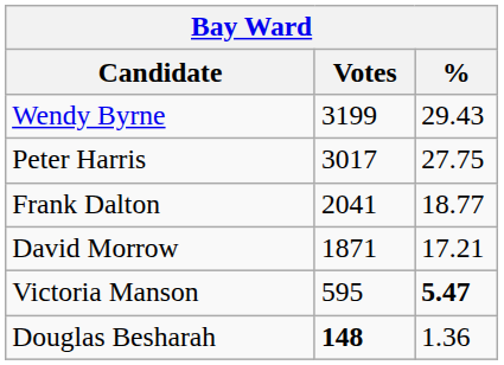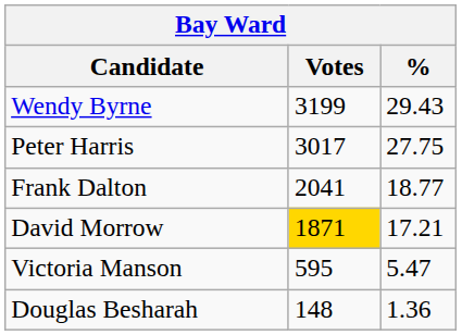David Morrow | Votes: no background -> gold background
Victoria Manson | %: bold -> normal
Douglas Besharah | Votes: bold -> normal
